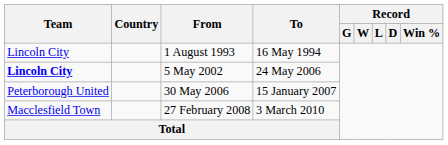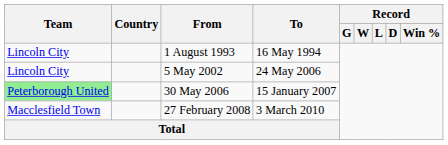5 May 2002 | Team: bold -> normal
30 May 2006 | Team: no background -> lightgreen background
